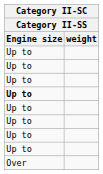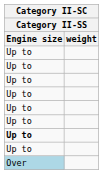row 7 | Engine size: bold -> normal
row 10 | Engine size: normal -> bold
row 12 | Engine size: no background -> lightblue background
